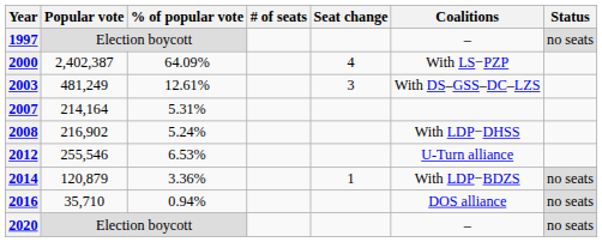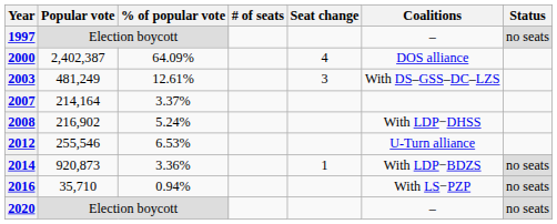2000 | Coalitions: With LS−PZP -> DOS alliance
2007 | % of popular vote: 5.31% -> 3.37%
2014 | Popular vote: 120,879 -> 920,873
2016 | Coalitions: DOS alliance -> With LS−PZP
